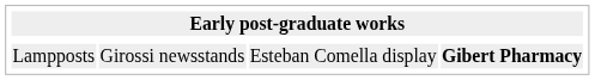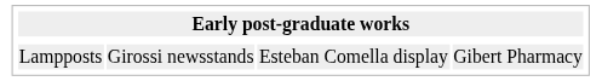Lampposts | column 4: bold -> normal
